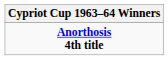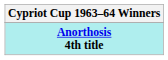row 2 | column 1: no background -> paleturquoise background
